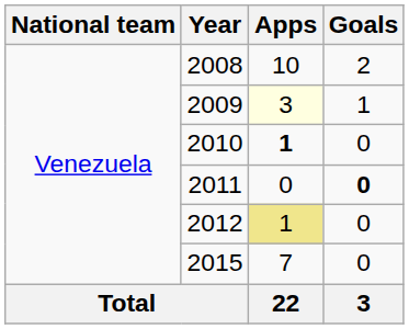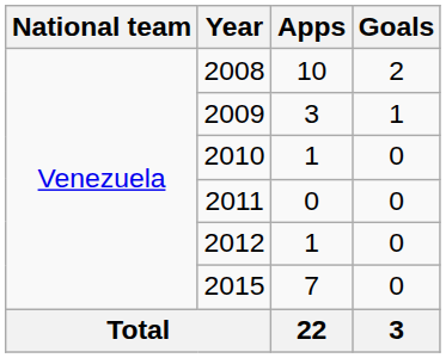2009 | Apps: lightyellow background -> no background
2010 | Apps: bold -> normal
2011 | Goals: bold -> normal
2012 | Apps: khaki background -> no background
